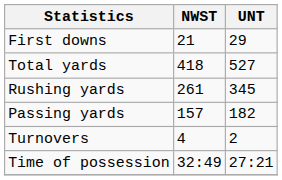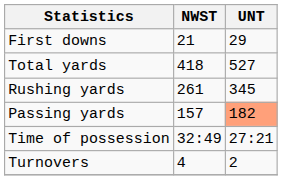Passing yards | UNT: no background -> lightsalmon background
rows swapped: Turnovers <-> Time of possession
